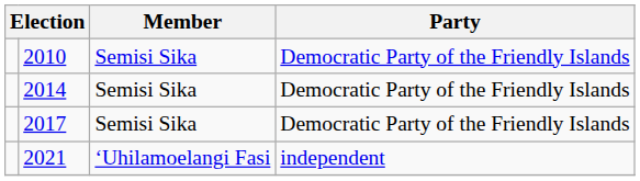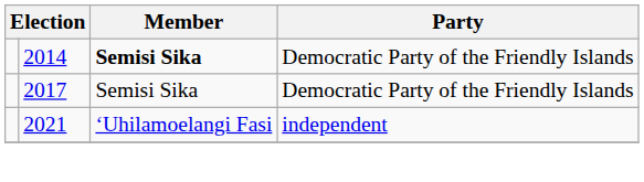- row: 2010 | Semisi Sika | Democratic Party of the Friendly Islands
2014 | Member: normal -> bold
